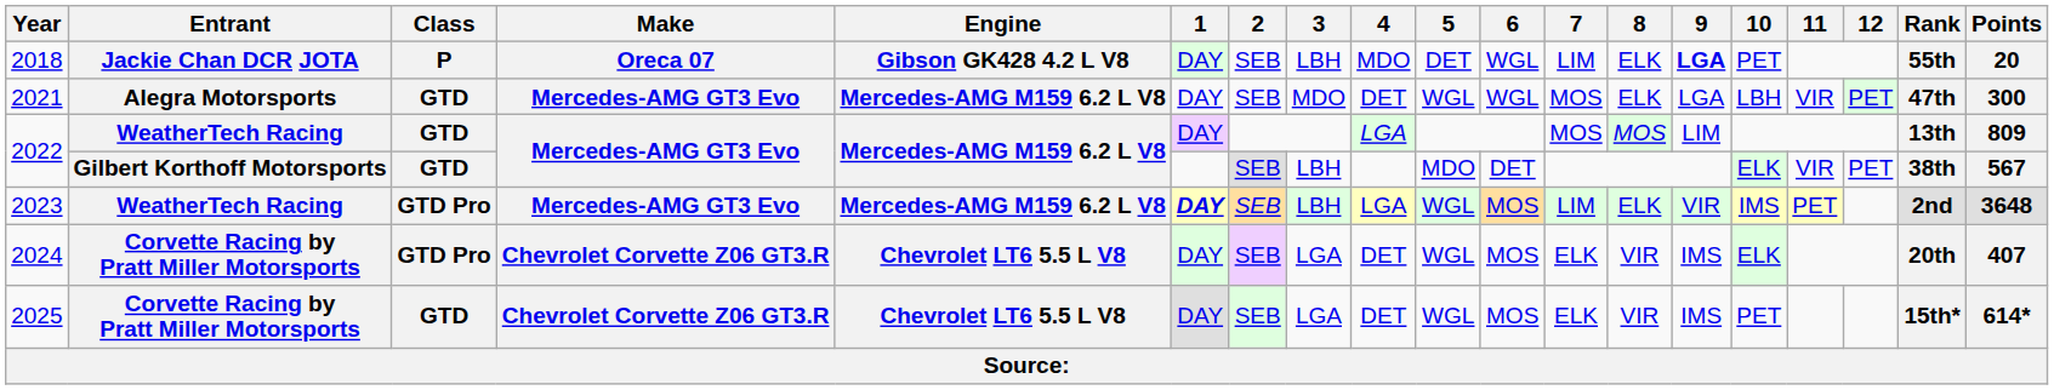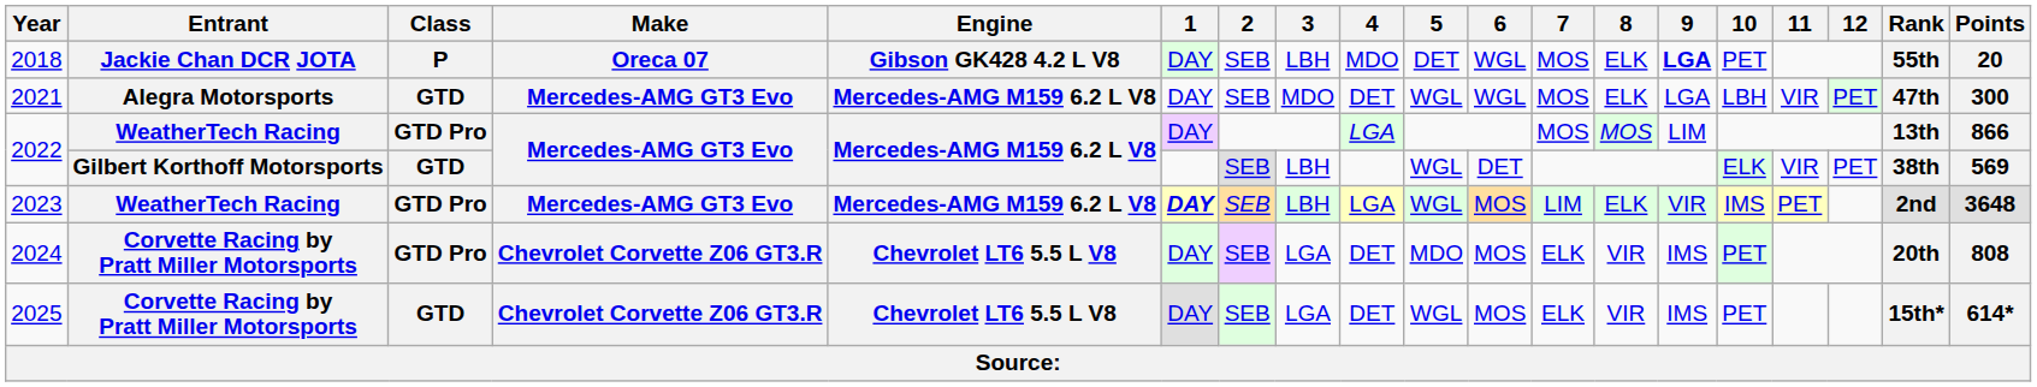2018 | 7: LIM -> MOS
2022 / WeatherTech Racing | Class: GTD -> GTD Pro
2022 / WeatherTech Racing | Points: 809 -> 866
2022 / Gilbert Korthoff Motorsports | 5: MDO -> WGL
2022 / Gilbert Korthoff Motorsports | Points: 567 -> 569
2024 | 5: WGL -> MDO
2024 | 10: ELK -> PET
2024 | Points: 407 -> 808
